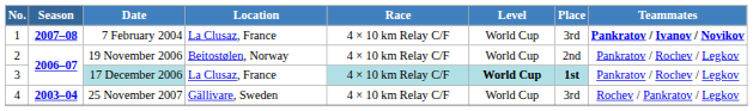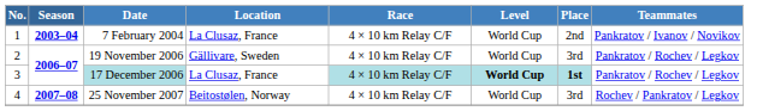7 February 2004 | Season: 2007–08 -> 2003–04
7 February 2004 | Place: 3rd -> 2nd
7 February 2004 | Teammates: bold -> normal
19 November 2006 | Location: Beitostølen, Norway -> Gällivare, Sweden
19 November 2006 | Place: 2nd -> 3rd
25 November 2007 | Season: 2003–04 -> 2007–08
25 November 2007 | Location: Gällivare, Sweden -> Beitostølen, Norway
